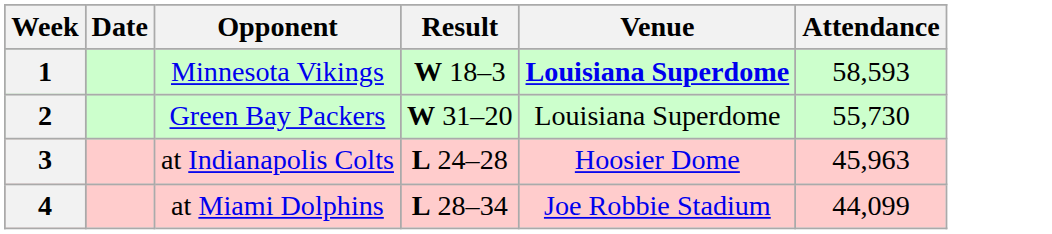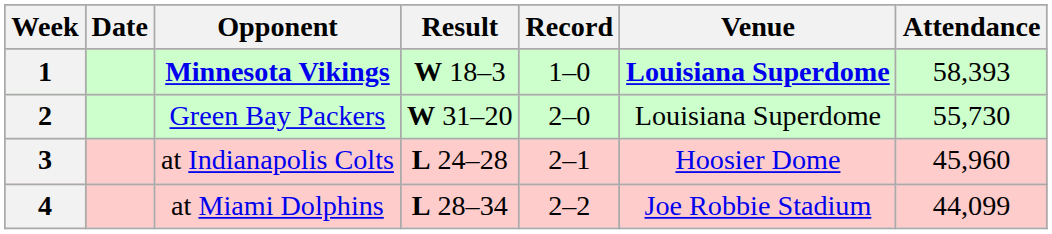+ column: Record | 1–0 | 2–0 | 2–1 | 2–2
1 | Opponent: normal -> bold
1 | Attendance: 58,593 -> 58,393
3 | Attendance: 45,963 -> 45,960
